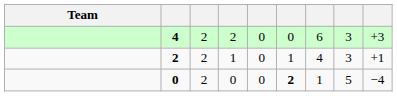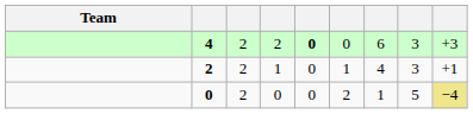row 2 | column 5: normal -> bold
row 4 | column 6: bold -> normal
row 4 | column 9: no background -> khaki background
